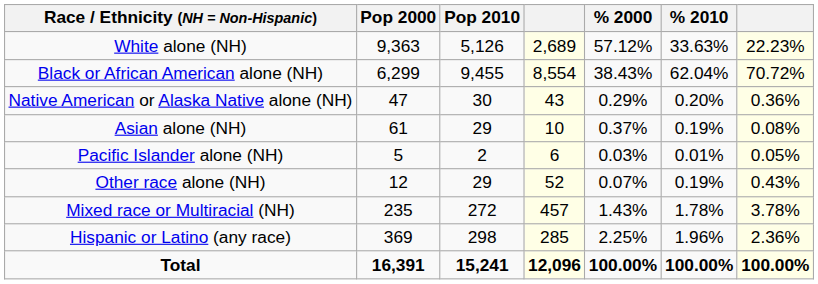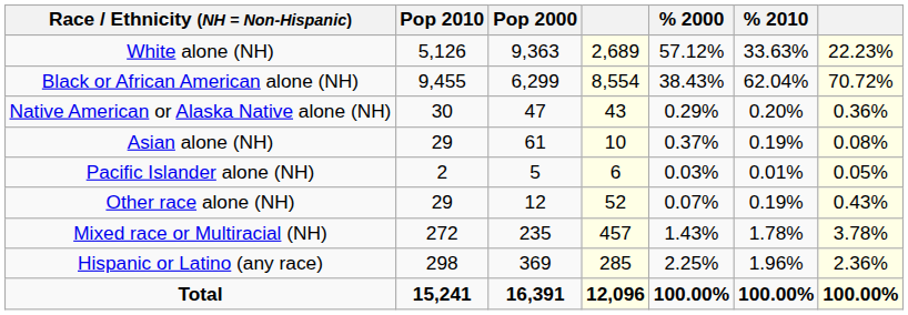columns swapped: Pop 2000 <-> Pop 2010
